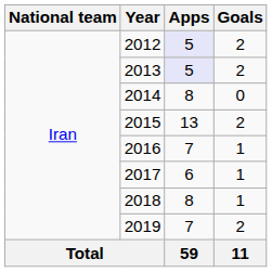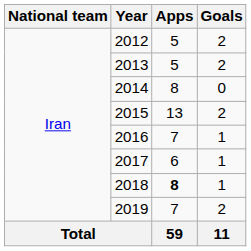2012 | Apps: lavender background -> no background
2013 | Apps: lavender background -> no background
2018 | Apps: normal -> bold
